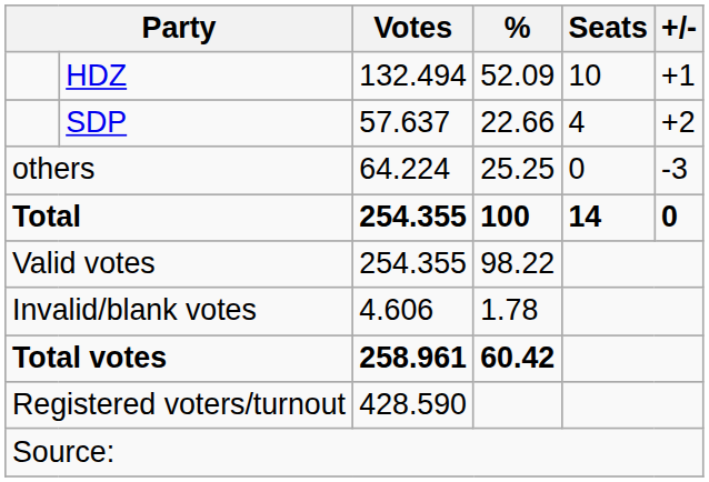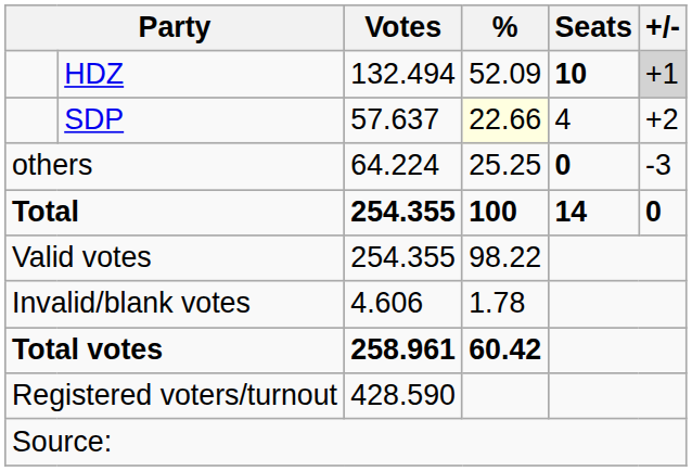HDZ | Seats: normal -> bold
HDZ | +/-: no background -> lightgrey background
SDP | %: no background -> lightyellow background
others | Seats: normal -> bold
